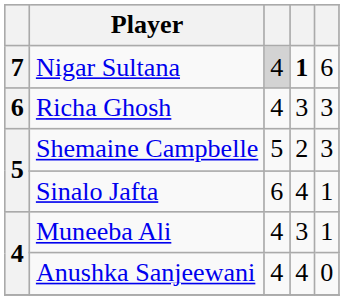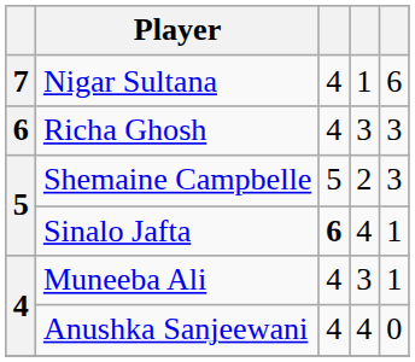Nigar Sultana | column 3: lightgrey background -> no background
Nigar Sultana | column 4: bold -> normal
Sinalo Jafta | column 3: normal -> bold
